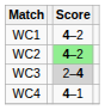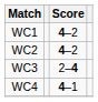WC2 | Score: lightgreen background -> no background
WC3 | Score: lightgrey background -> no background
